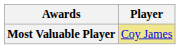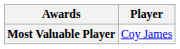Most Valuable Player | Player: khaki background -> no background
